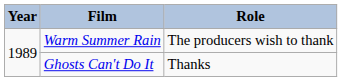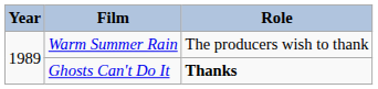Ghosts Can't Do It | Role: normal -> bold
